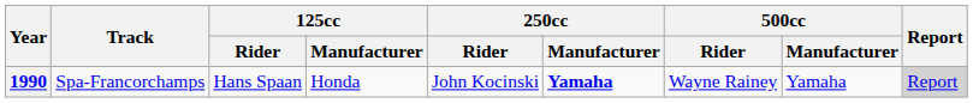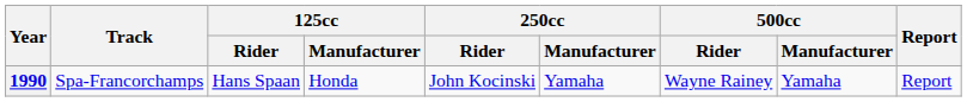1990 | 250cc / Manufacturer: bold -> normal
1990 | Report: lightgrey background -> no background
